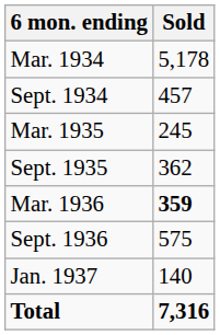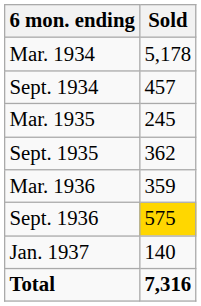Mar. 1936 | Sold: bold -> normal
Sept. 1936 | Sold: no background -> gold background
